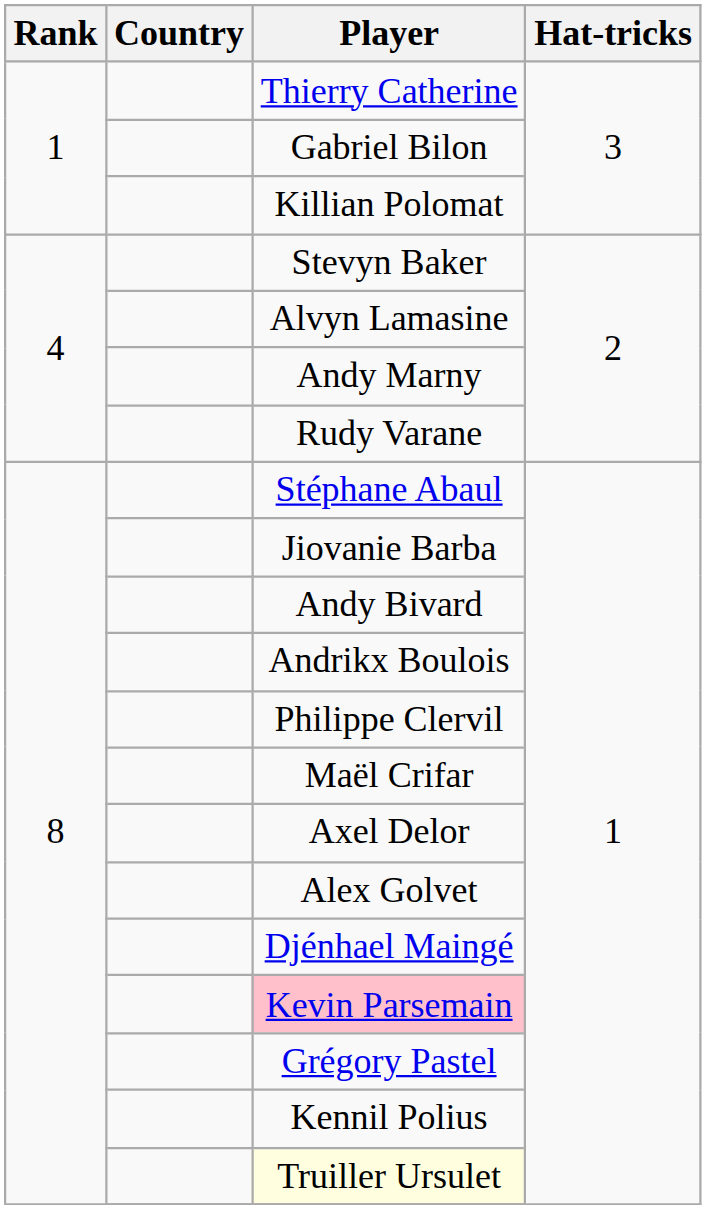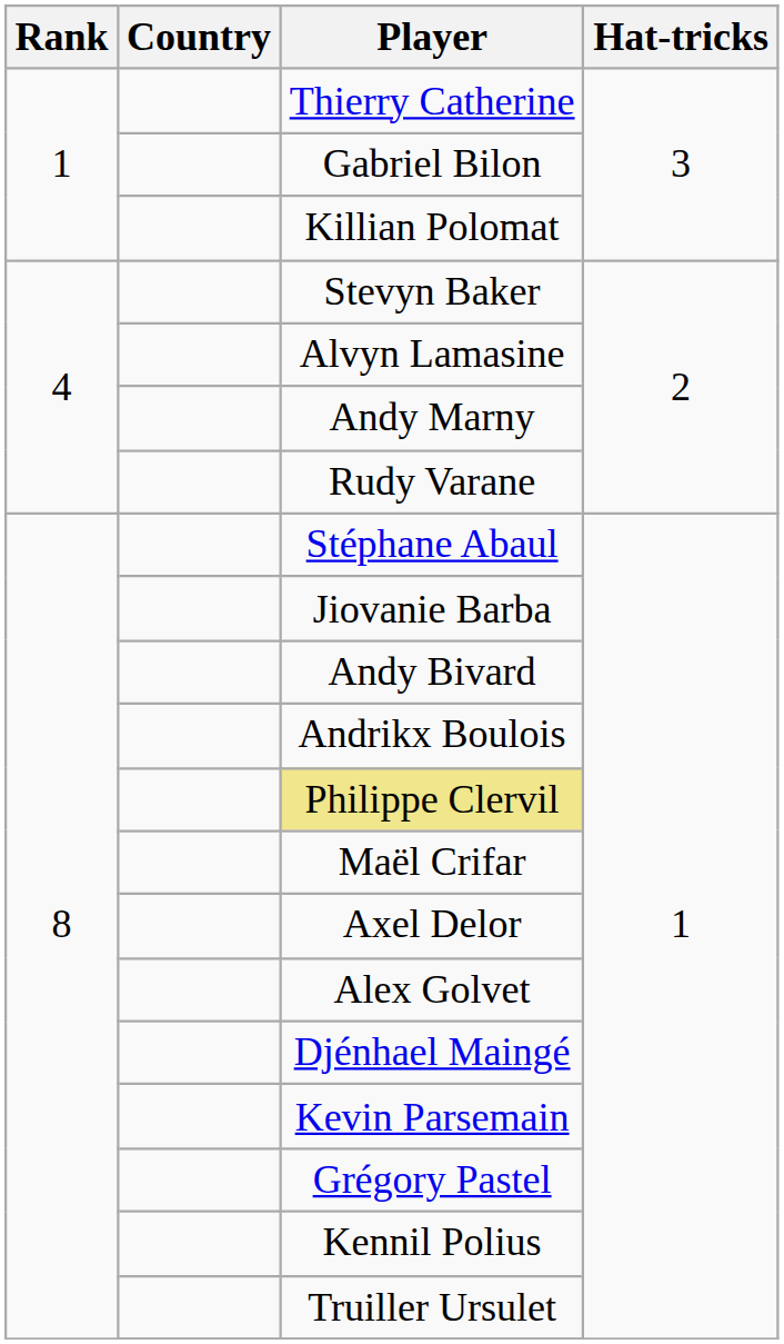Philippe Clervil | Player: no background -> khaki background
Kevin Parsemain | Player: pink background -> no background
Truiller Ursulet | Player: lightyellow background -> no background
